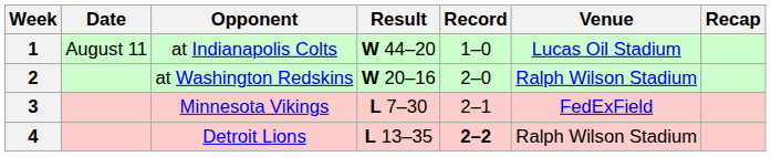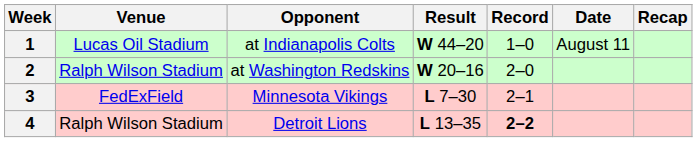columns swapped: Date <-> Venue
